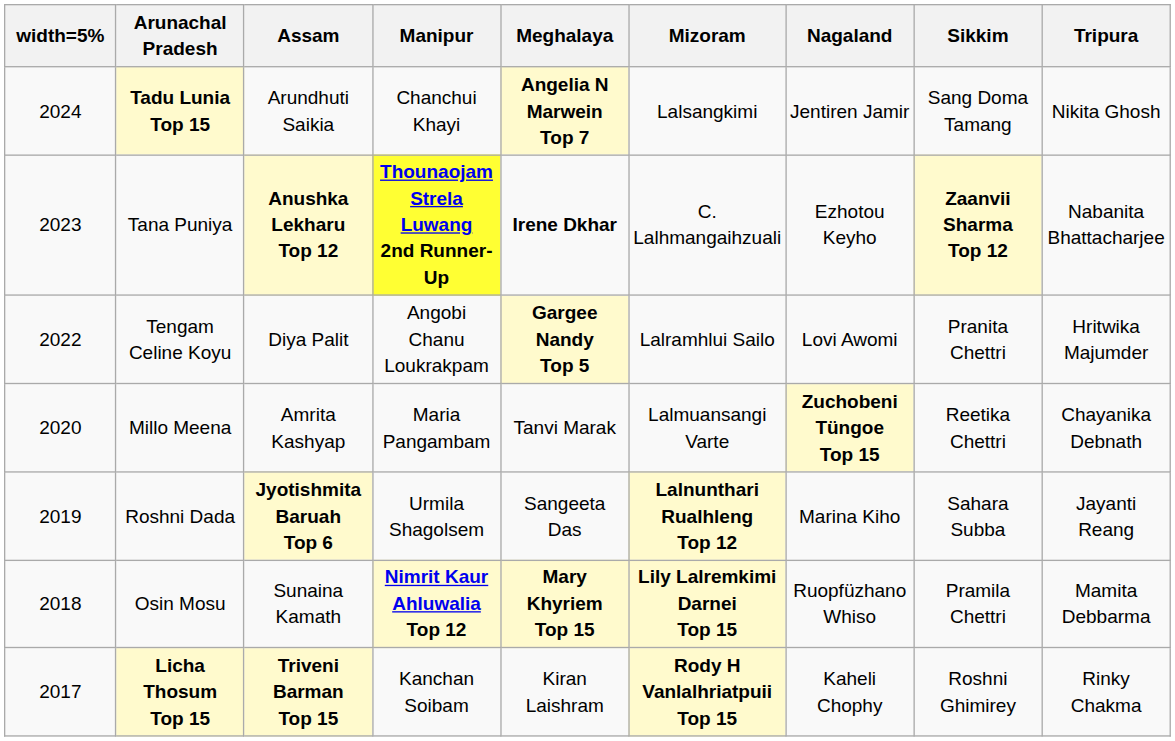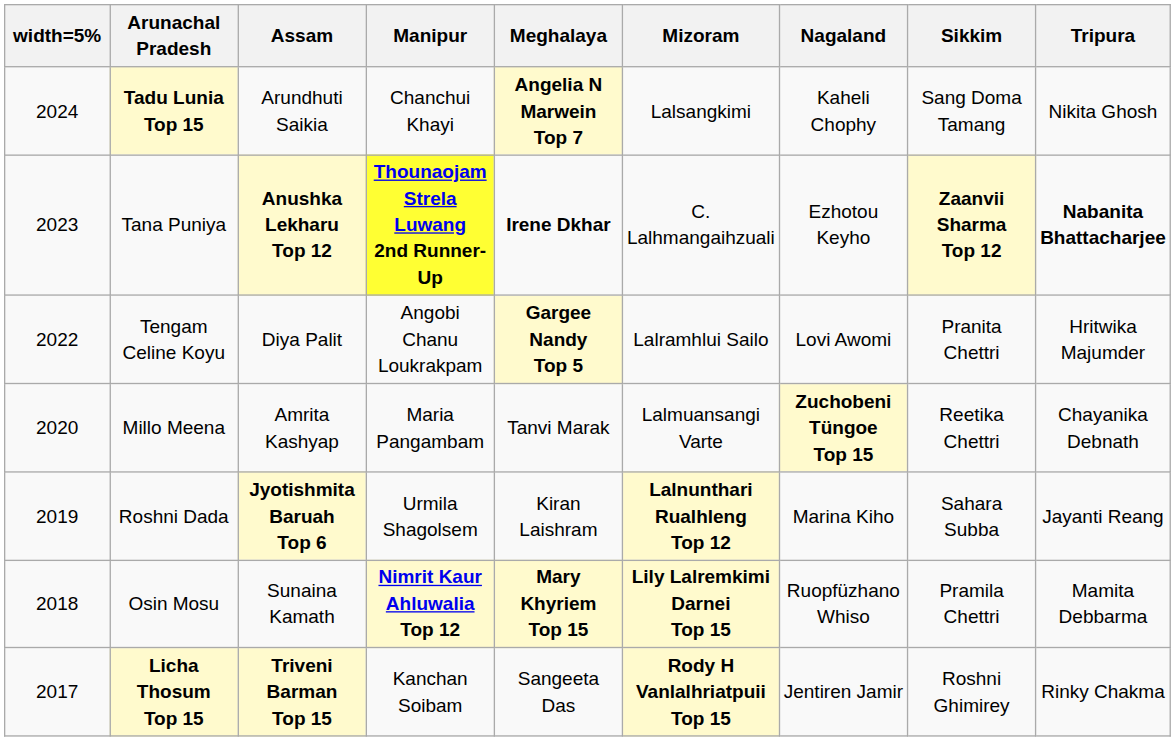Tadu Lunia Top 15 | Nagaland: Jentiren Jamir -> Kaheli Chophy
Tana Puniya | Tripura: normal -> bold
Roshni Dada | Meghalaya: Sangeeta Das -> Kiran Laishram
Licha Thosum Top 15 | Meghalaya: Kiran Laishram -> Sangeeta Das
Licha Thosum Top 15 | Nagaland: Kaheli Chophy -> Jentiren Jamir
